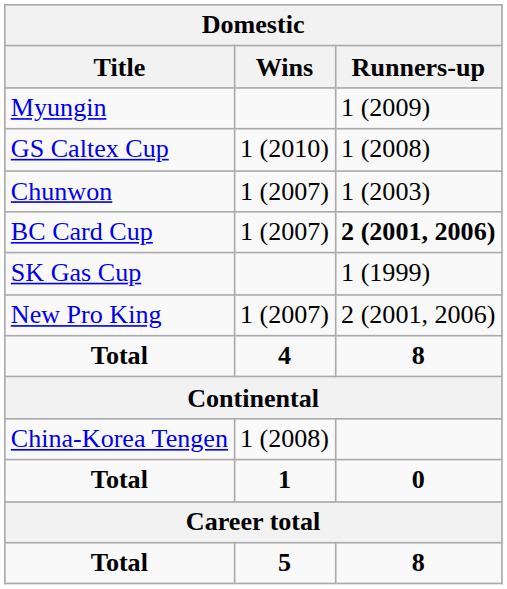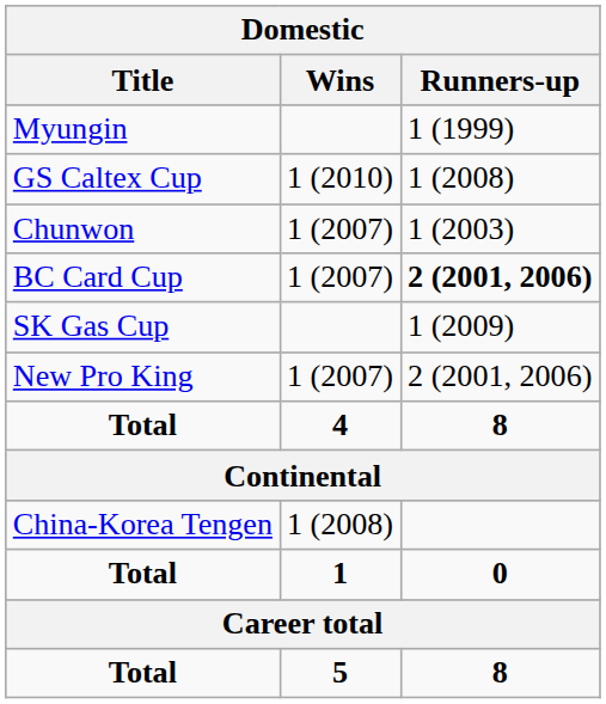Myungin | Runners-up: 1 (2009) -> 1 (1999)
SK Gas Cup | Runners-up: 1 (1999) -> 1 (2009)
